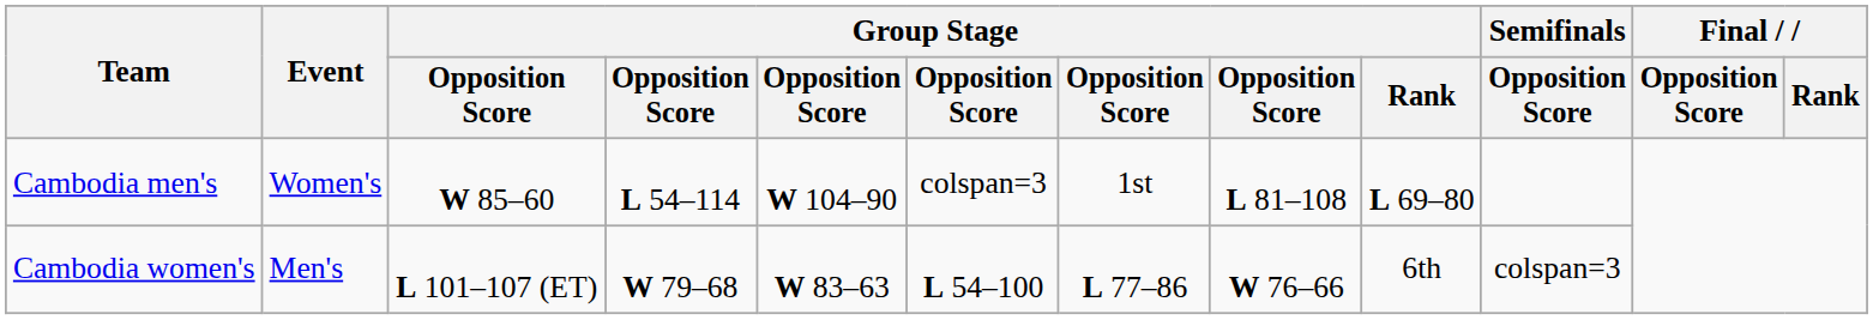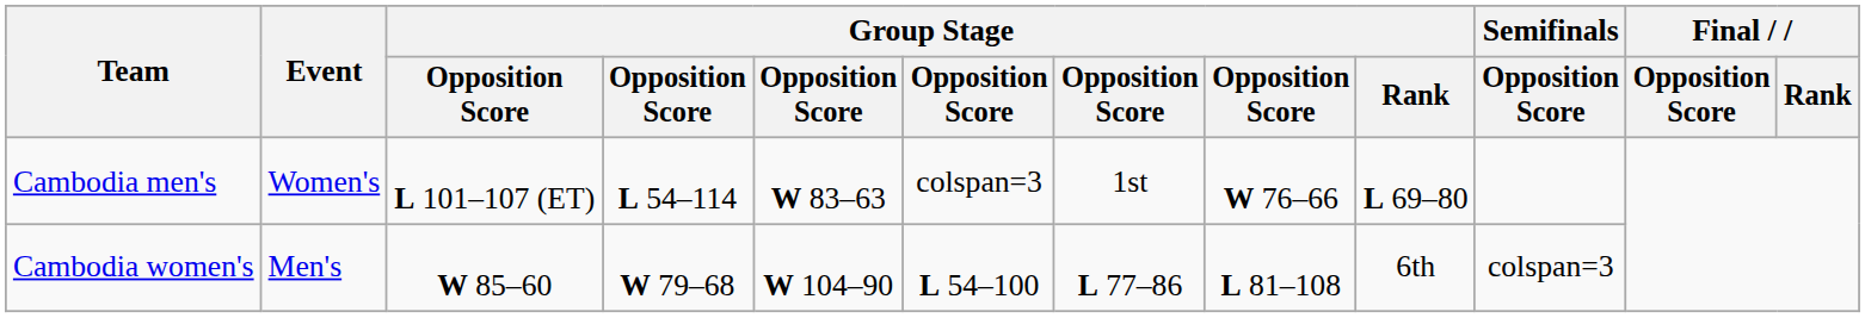Cambodia men's | column 3: W 85–60 -> L 101–107 (ET)
Cambodia men's | column 5: W 104–90 -> W 83–63
Cambodia men's | column 8: L 81–108 -> W 76–66
Cambodia women's | column 3: L 101–107 (ET) -> W 85–60
Cambodia women's | column 5: W 83–63 -> W 104–90
Cambodia women's | column 8: W 76–66 -> L 81–108
